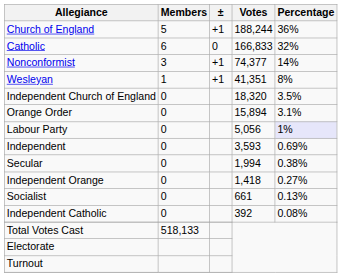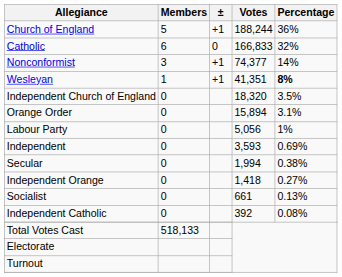Wesleyan | Percentage: normal -> bold
Labour Party | Percentage: lavender background -> no background
